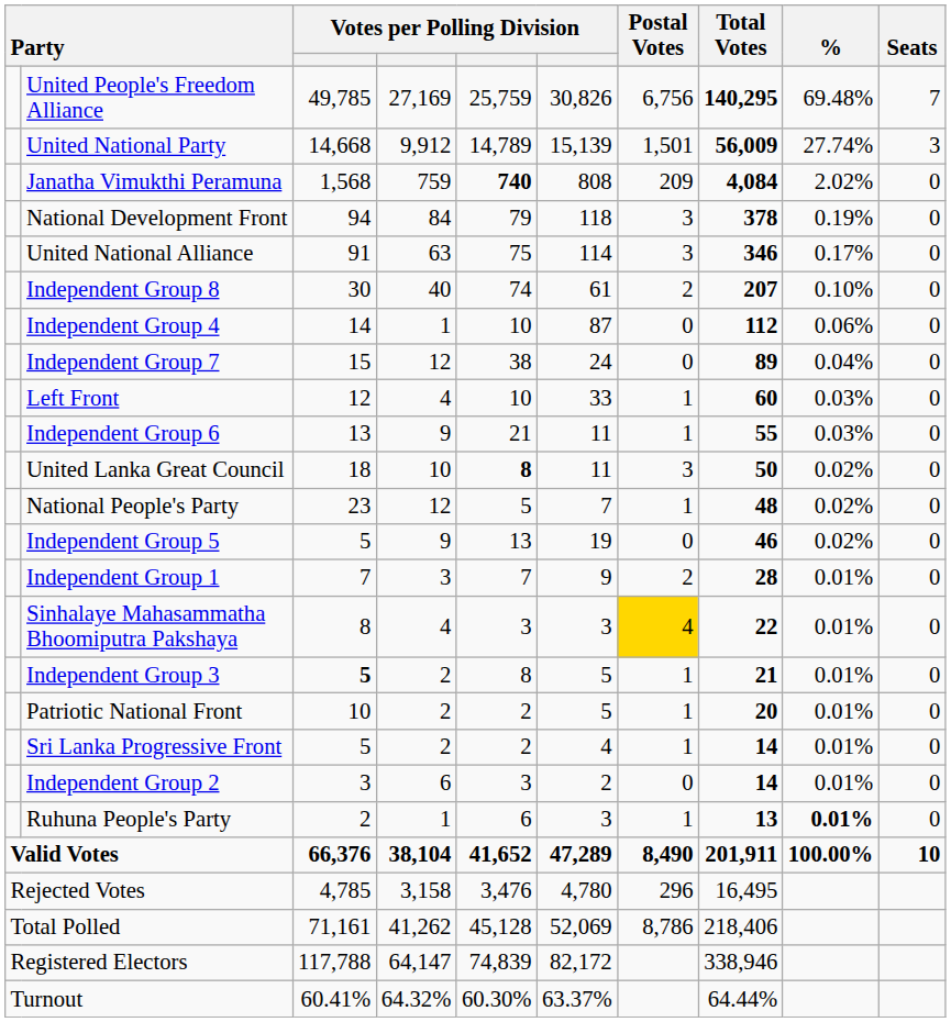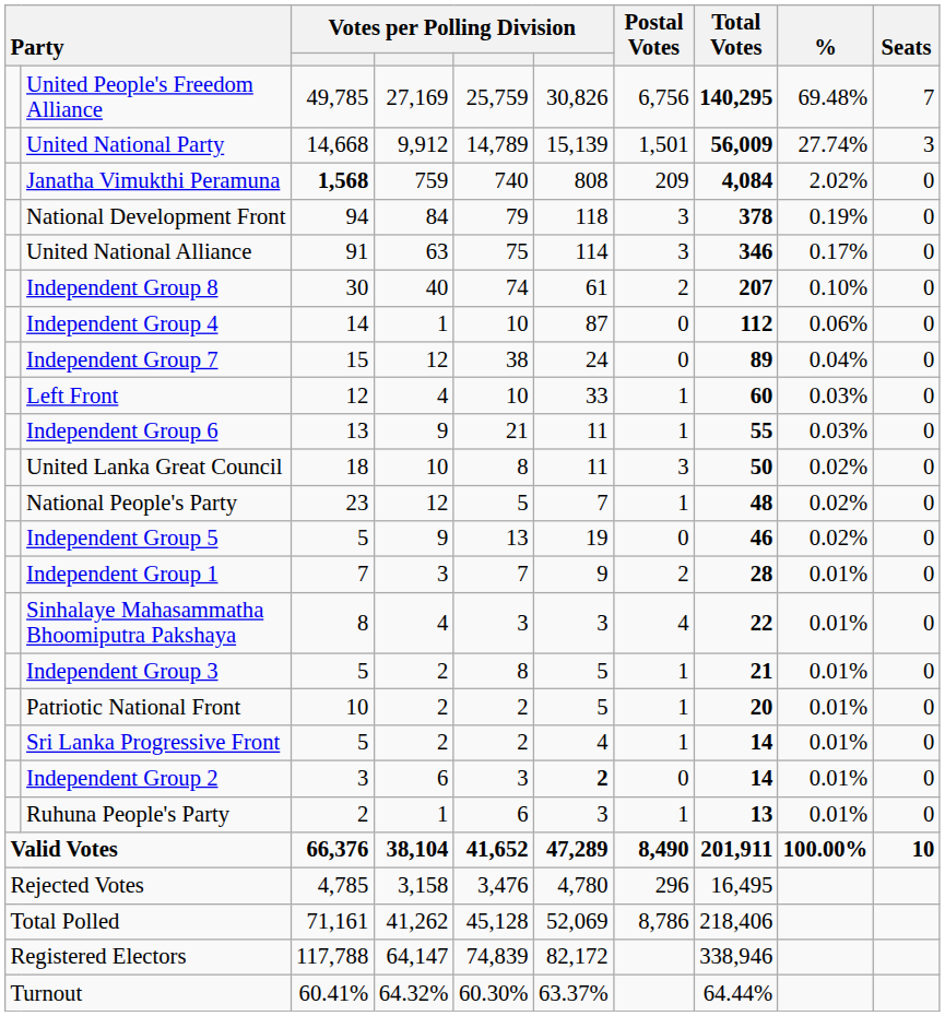Janatha Vimukthi Peramuna | column 3: normal -> bold
Janatha Vimukthi Peramuna | column 5: bold -> normal
United Lanka Great Council | column 5: bold -> normal
Sinhalaye Mahasammatha Bhoomiputra Pakshaya | Postal Votes: gold background -> no background
Independent Group 3 | column 3: bold -> normal
Independent Group 2 | column 6: normal -> bold
Ruhuna People's Party | %: bold -> normal
